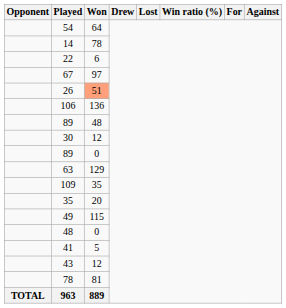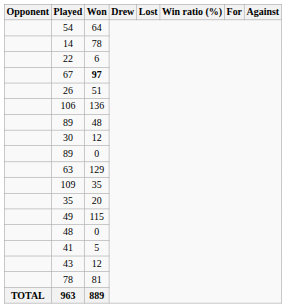67 | Won: normal -> bold
26 | Won: lightsalmon background -> no background
